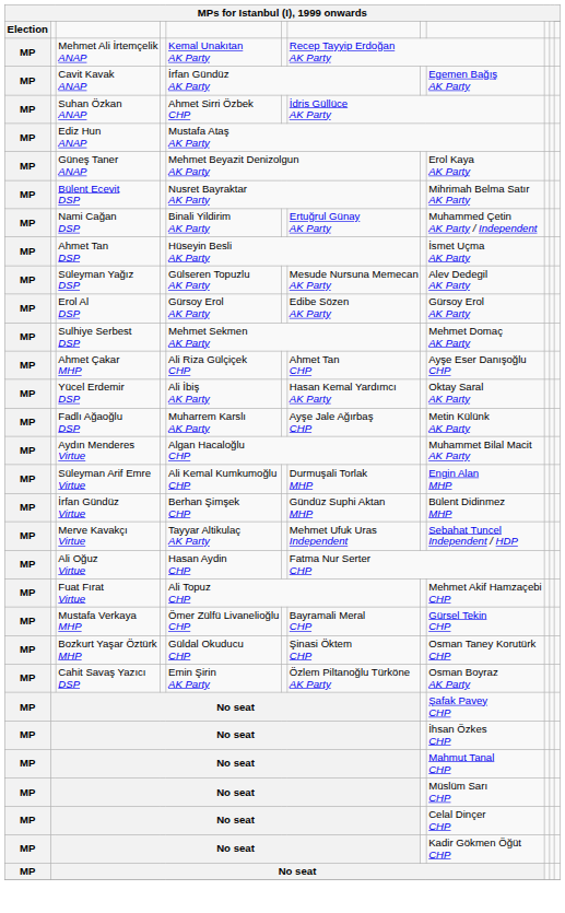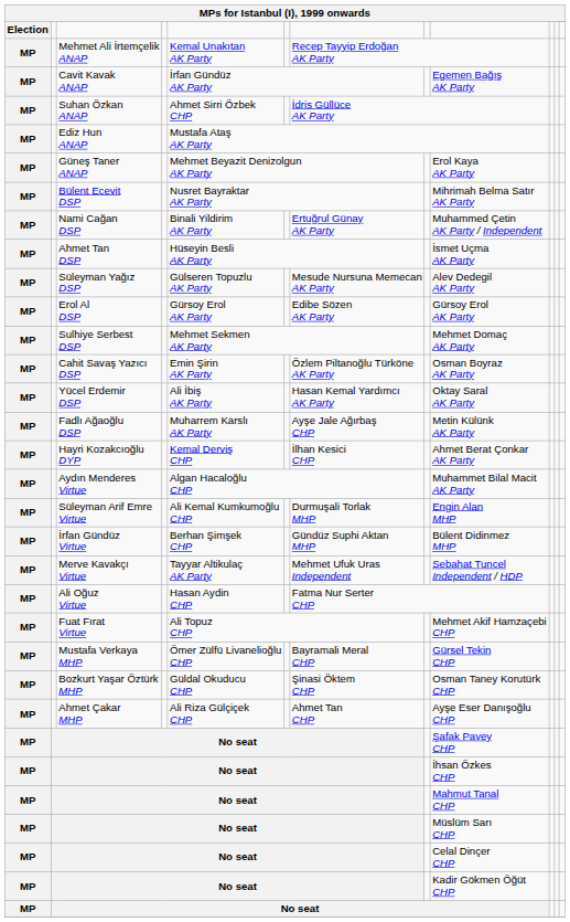rows swapped: Cahit Savaş Yazıcı DSP <-> Ahmet Çakar MHP
+ row: MP | Hayri Kozakcıoğlu DYP | Kemal Derviş CHP | İlhan Kesici CHP | Ahmet Berat Çonkar AK Party
